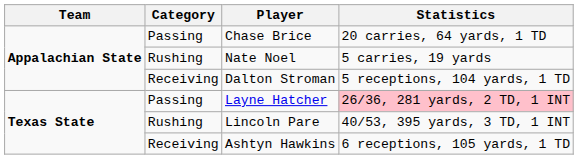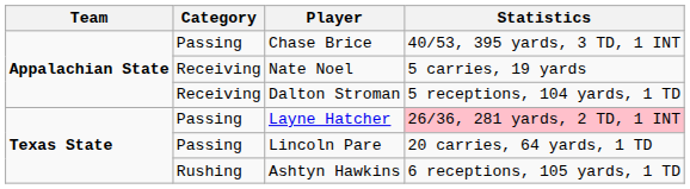Chase Brice | Statistics: 20 carries, 64 yards, 1 TD -> 40/53, 395 yards, 3 TD, 1 INT
Nate Noel | Category: Rushing -> Receiving
Lincoln Pare | Category: Rushing -> Passing
Lincoln Pare | Statistics: 40/53, 395 yards, 3 TD, 1 INT -> 20 carries, 64 yards, 1 TD
Ashtyn Hawkins | Category: Receiving -> Rushing
